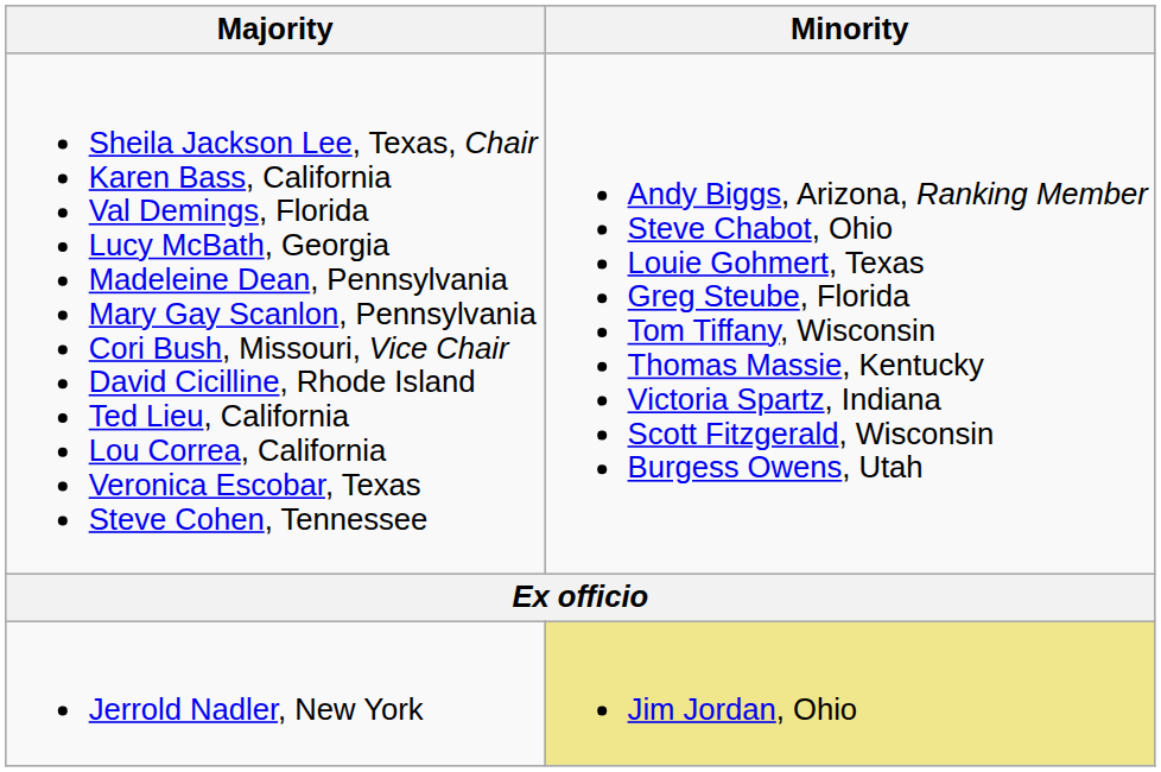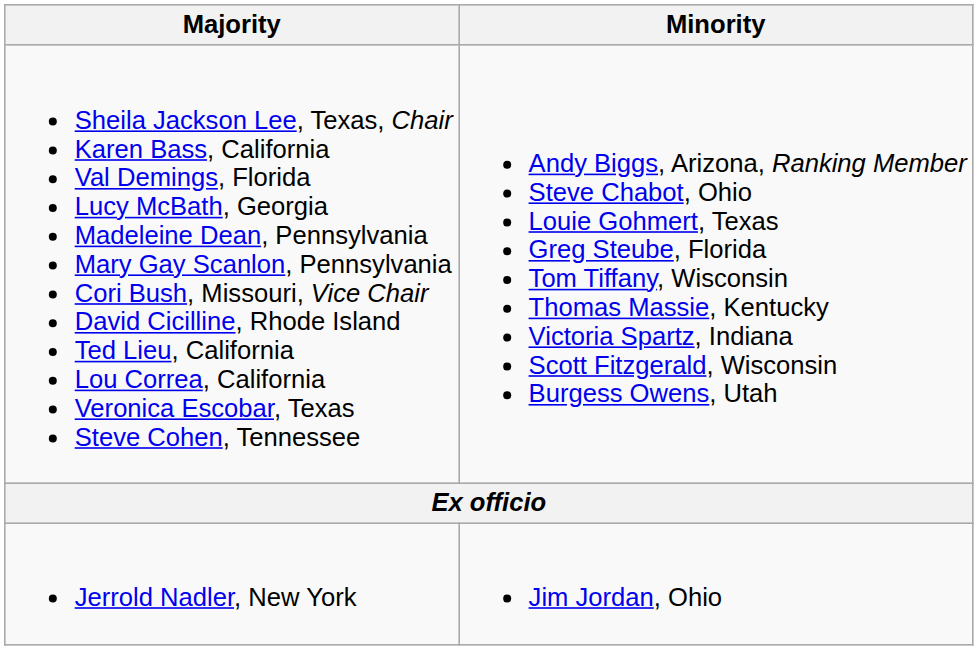Jerrold Nadler, New York | Minority: khaki background -> no background
